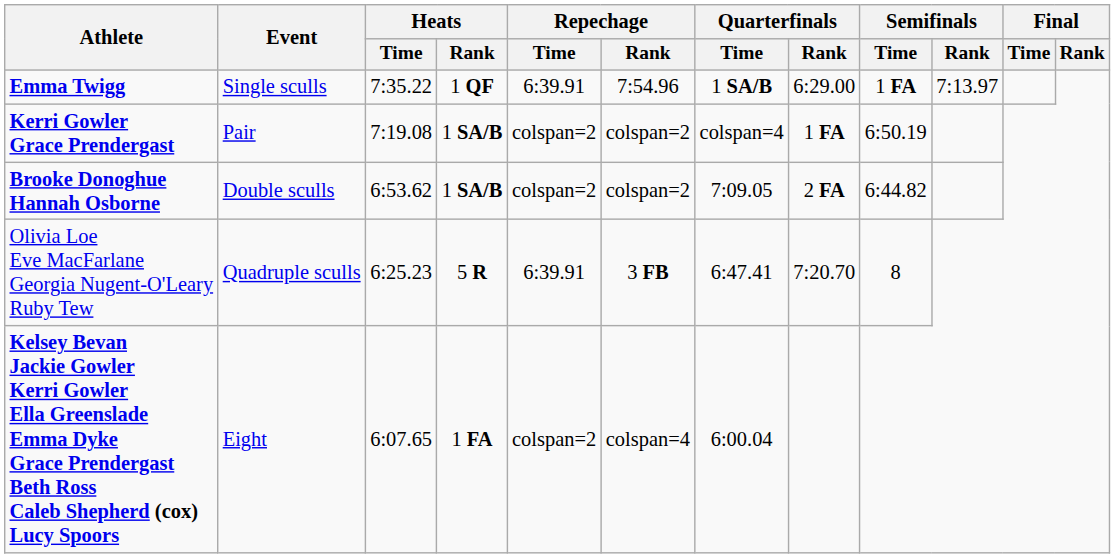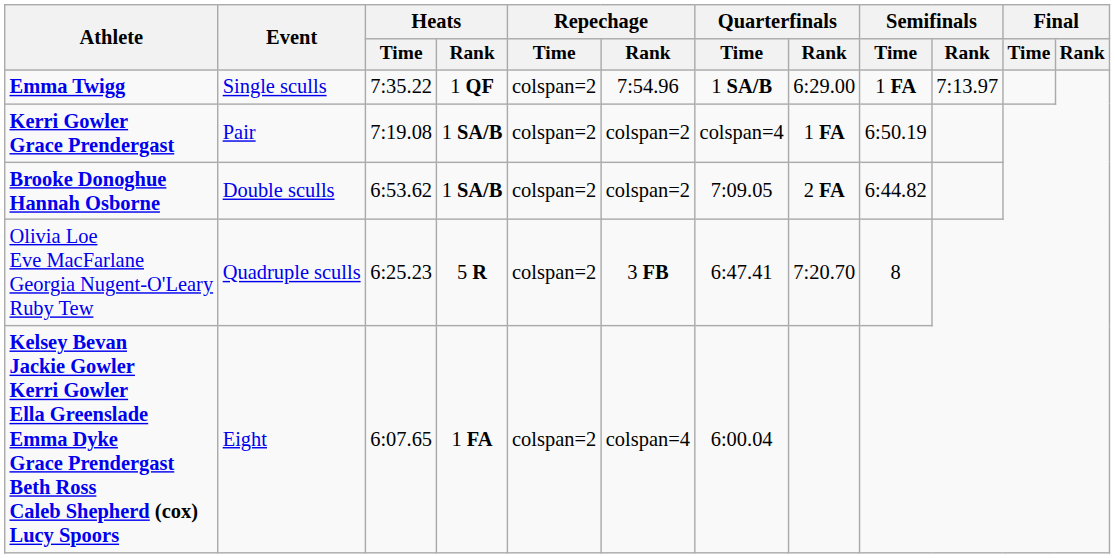Emma Twigg | Repechage / Time: 6:39.91 -> colspan=2
Olivia Loe Eve MacFarlane Georgia Nugent-O'Leary Ruby Tew | Repechage / Time: 6:39.91 -> colspan=2
